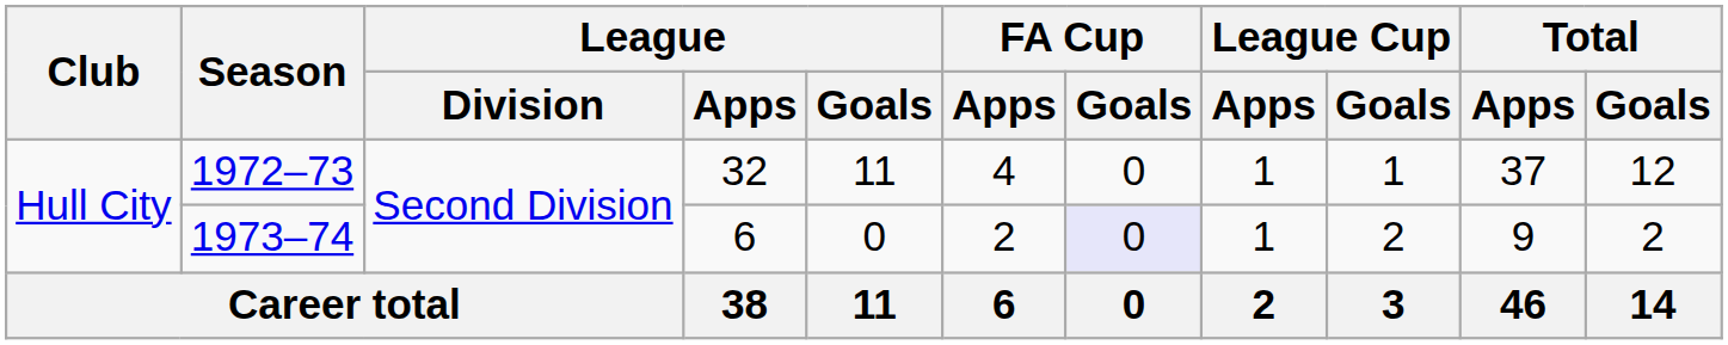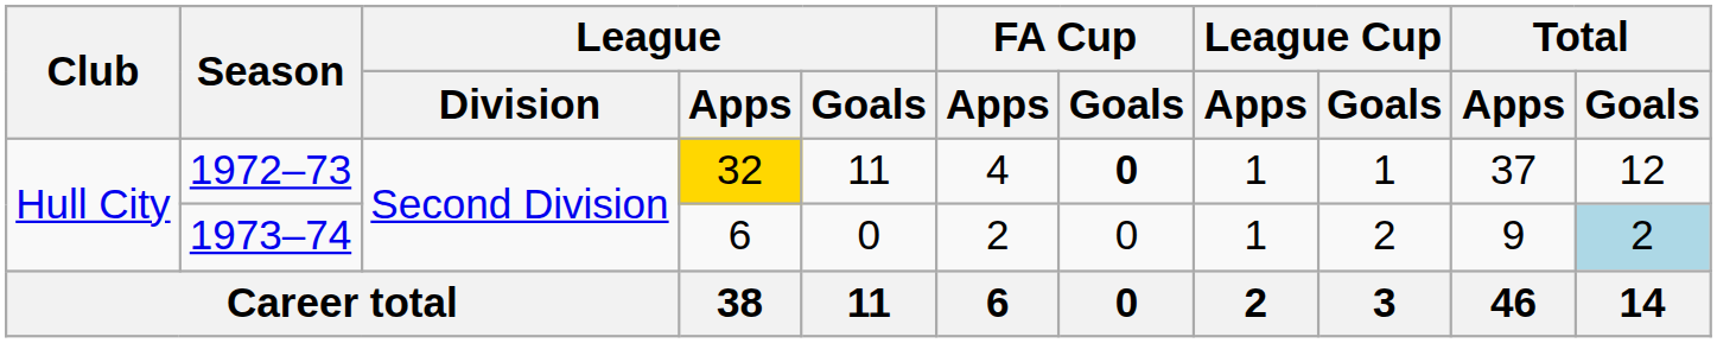1972–73 | League / Apps: no background -> gold background
1972–73 | FA Cup / Goals: normal -> bold
1973–74 | FA Cup / Goals: lavender background -> no background
1973–74 | Total / Goals: no background -> lightblue background
